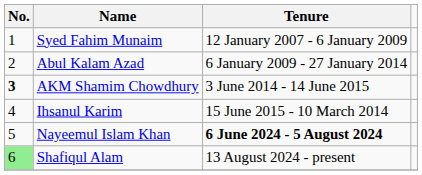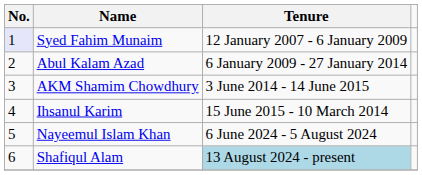Syed Fahim Munaim | No.: no background -> lavender background
AKM Shamim Chowdhury | No.: bold -> normal
Nayeemul Islam Khan | Tenure: bold -> normal
Shafiqul Alam | No.: lightgreen background -> no background
Shafiqul Alam | Tenure: no background -> lightblue background
